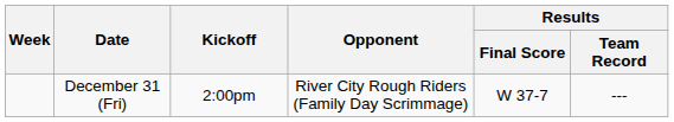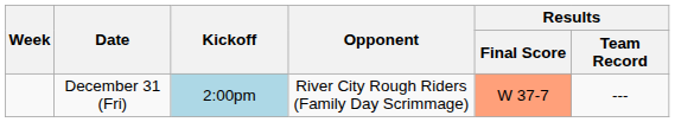December 31 (Fri) | Kickoff: no background -> lightblue background
December 31 (Fri) | Results / Final Score: no background -> lightsalmon background
